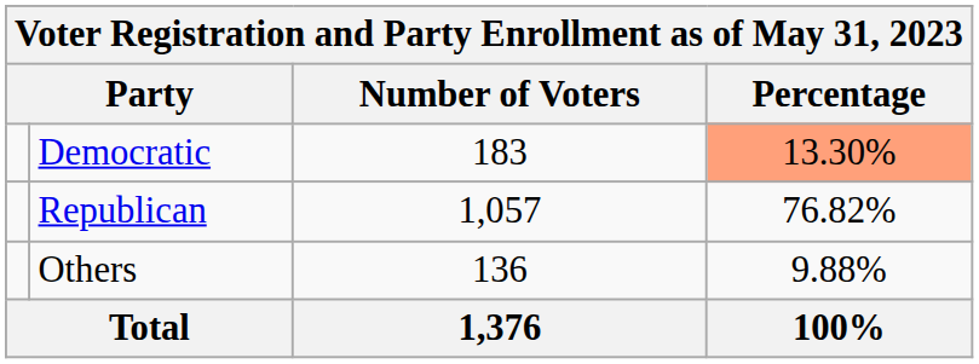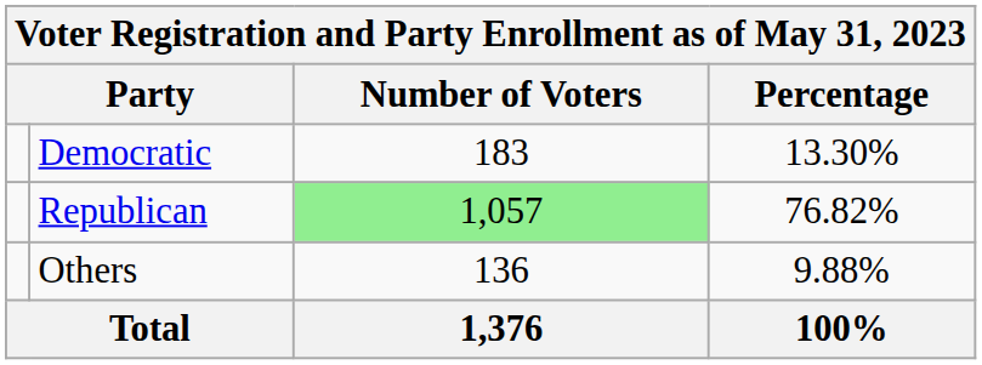Democratic | Percentage: lightsalmon background -> no background
Republican | Number of Voters: no background -> lightgreen background
